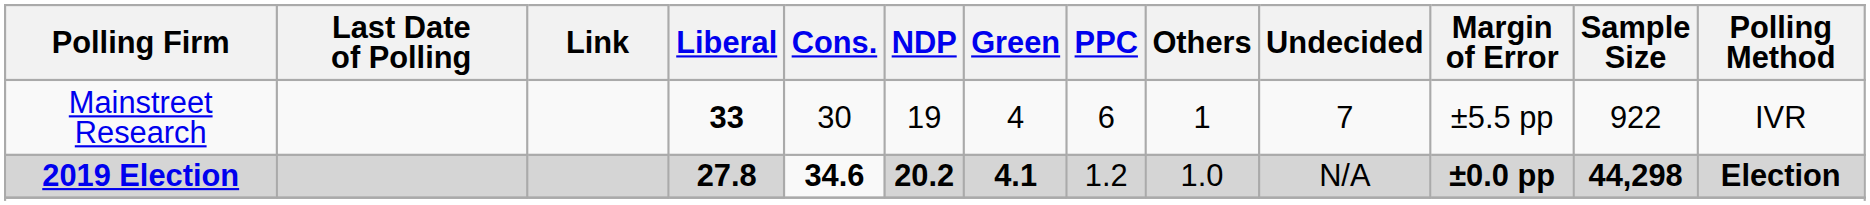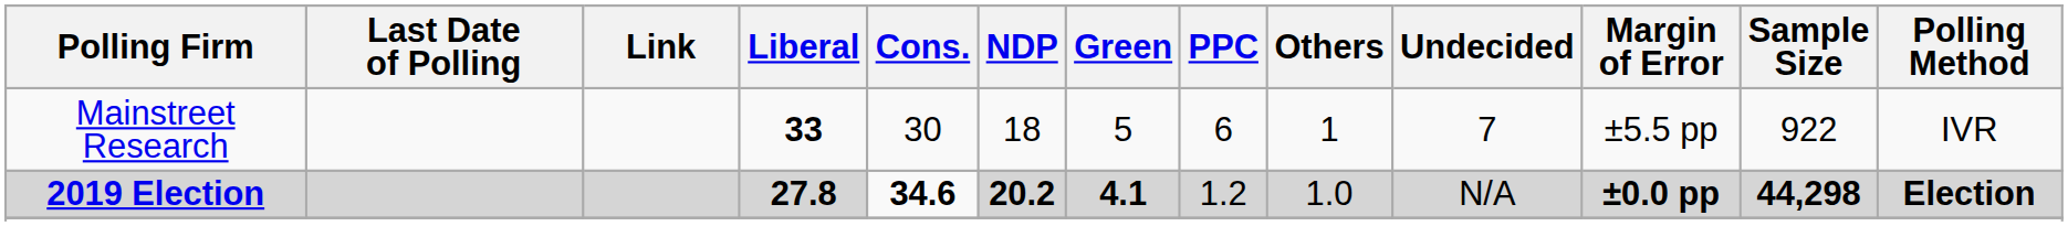Mainstreet Research | NDP: 19 -> 18
Mainstreet Research | Green: 4 -> 5
